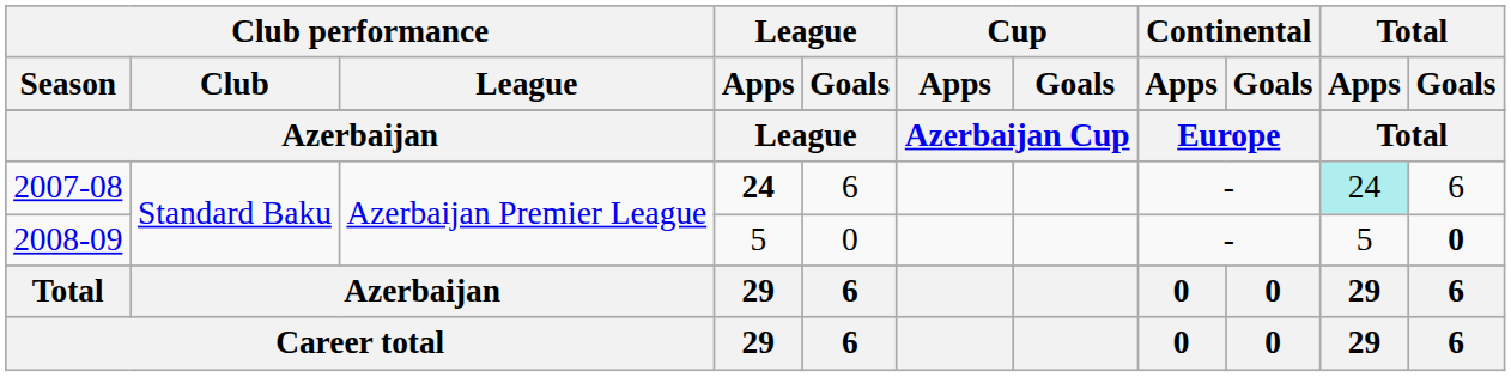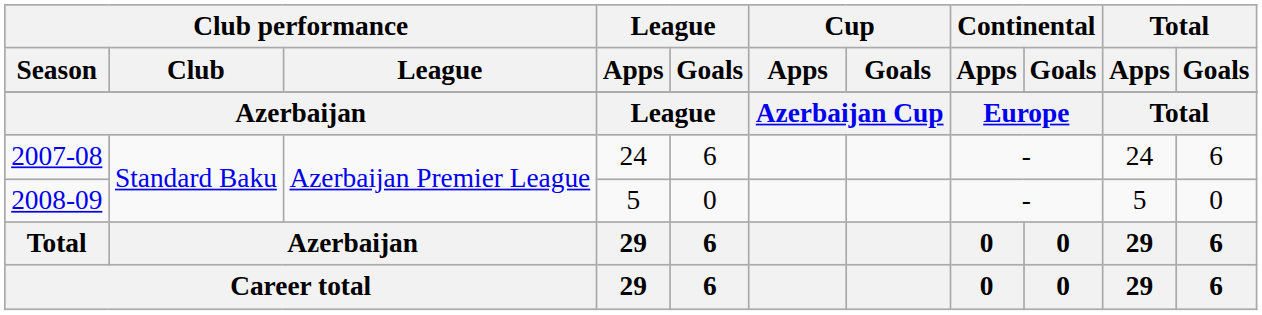2007-08 | League / Apps: bold -> normal
2007-08 | Total / Apps: paleturquoise background -> no background
2008-09 | Total / Goals: bold -> normal
